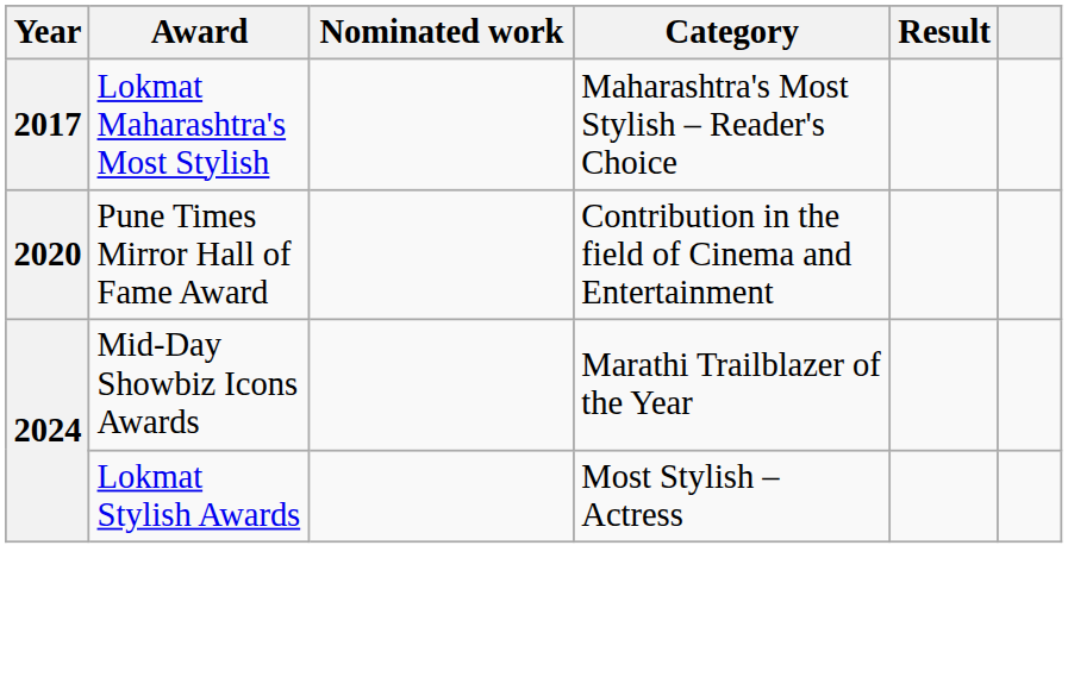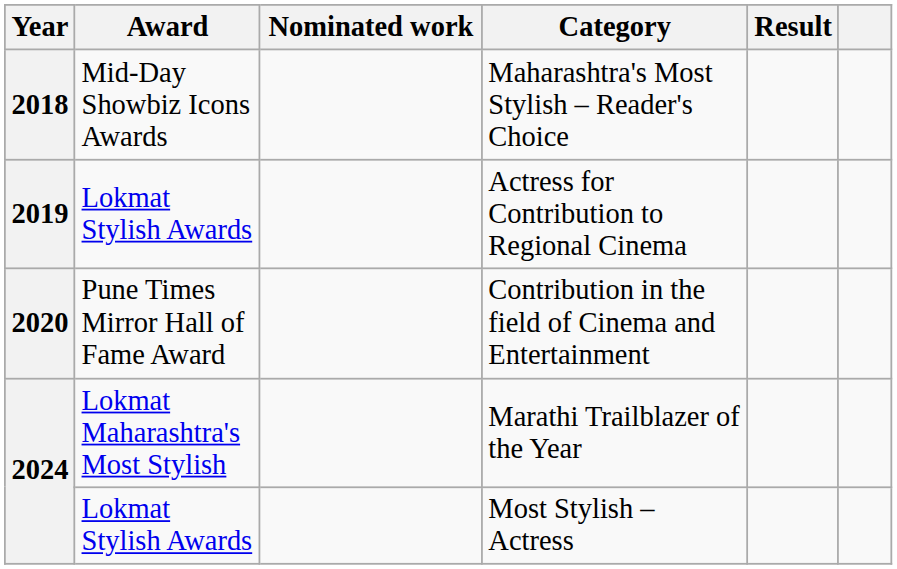Maharashtra's Most Stylish – Reader's Choice | Year: 2017 -> 2018
Maharashtra's Most Stylish – Reader's Choice | Award: Lokmat Maharashtra's Most Stylish -> Mid-Day Showbiz Icons Awards
+ row: 2019 | Lokmat Stylish Awards | Actress for Contribution to Regional Cinema
Marathi Trailblazer of the Year | Award: Mid-Day Showbiz Icons Awards -> Lokmat Maharashtra's Most Stylish
